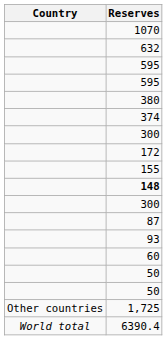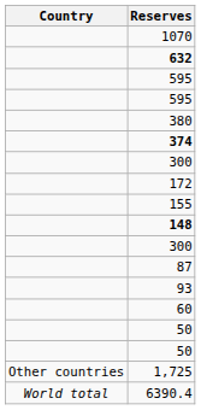row 3 | Reserves: normal -> bold
row 7 | Reserves: normal -> bold
